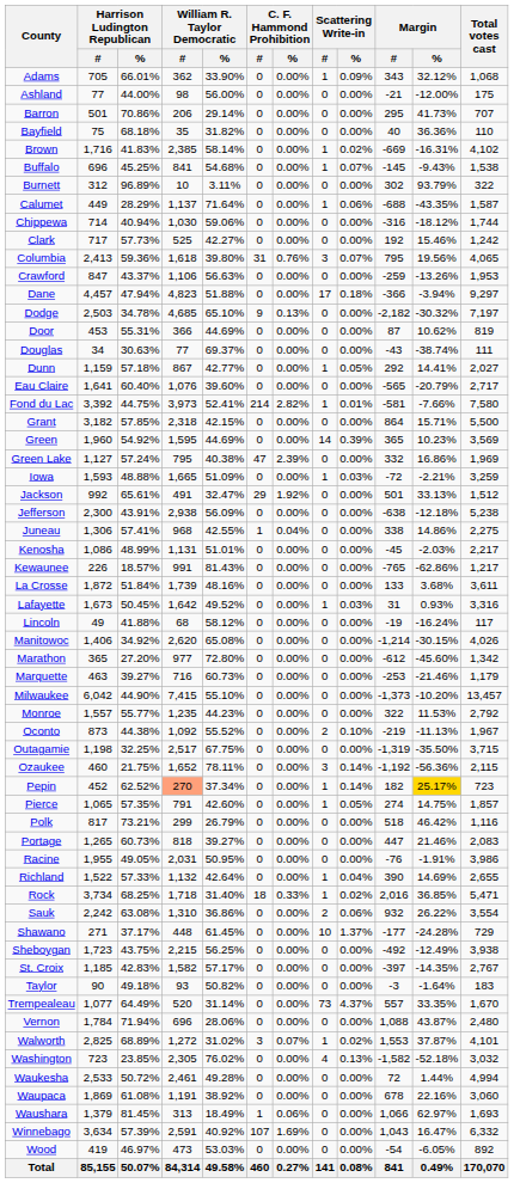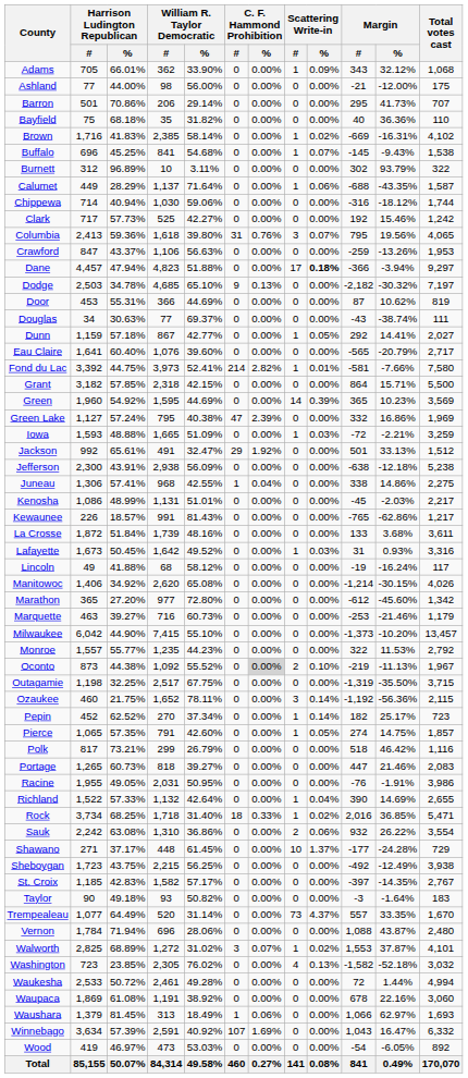Dane | Scattering Write-in / %: normal -> bold
Oconto | C. F. Hammond Prohibition / %: no background -> lightgrey background
Pepin | William R. Taylor Democratic / #: lightsalmon background -> no background
Pepin | Margin / %: gold background -> no background
